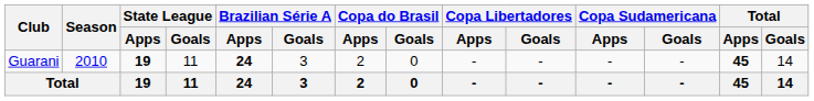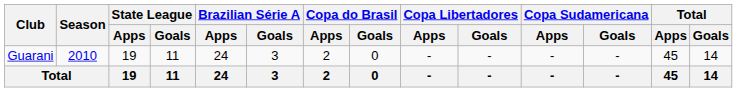Guarani | State League / Apps: bold -> normal
Guarani | Brazilian Série A / Apps: bold -> normal
Guarani | Total / Apps: bold -> normal
